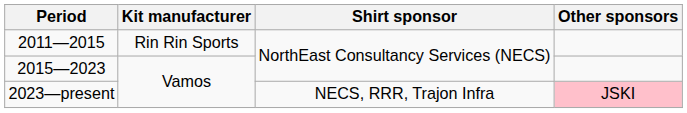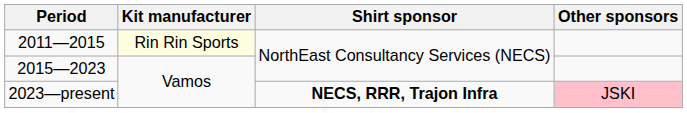2011—2015 | Kit manufacturer: no background -> lightyellow background
2023—present | Shirt sponsor: normal -> bold
